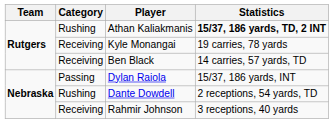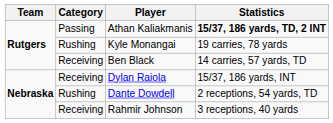Athan Kaliakmanis | Category: Rushing -> Passing
Kyle Monangai | Category: Receiving -> Rushing
Dylan Raiola | Category: Passing -> Receiving
